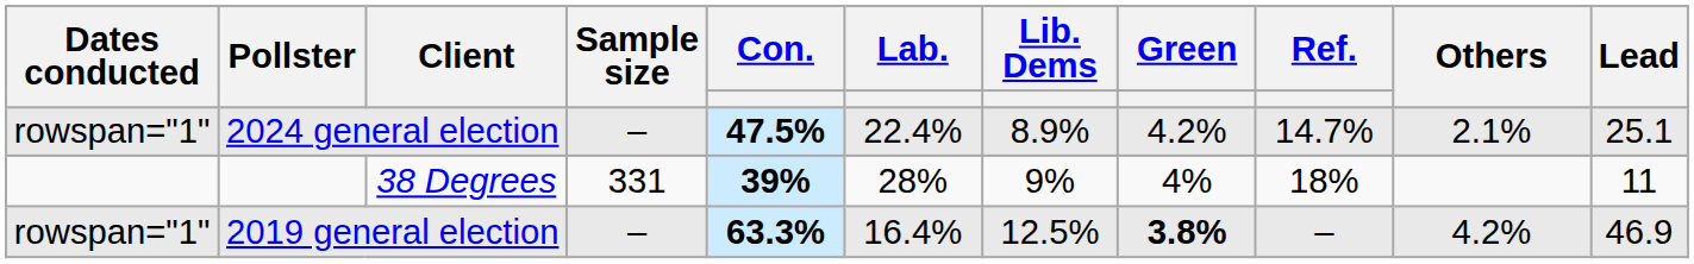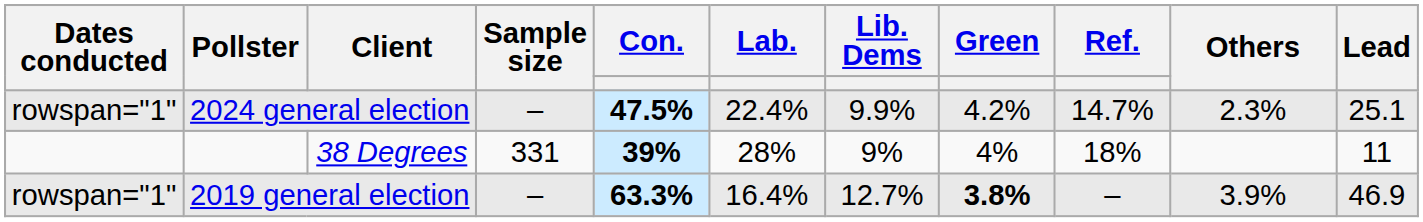2024 general election | Lib. Dems: 8.9% -> 9.9%
2024 general election | Others: 2.1% -> 2.3%
2019 general election | Lib. Dems: 12.5% -> 12.7%
2019 general election | Others: 4.2% -> 3.9%
